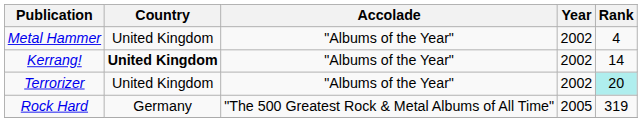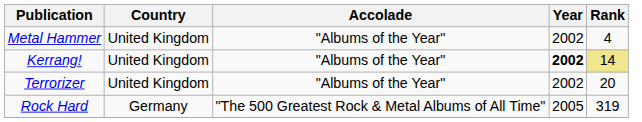Kerrang! | Country: bold -> normal
Kerrang! | Year: normal -> bold
Kerrang! | Rank: no background -> khaki background
Terrorizer | Rank: paleturquoise background -> no background
